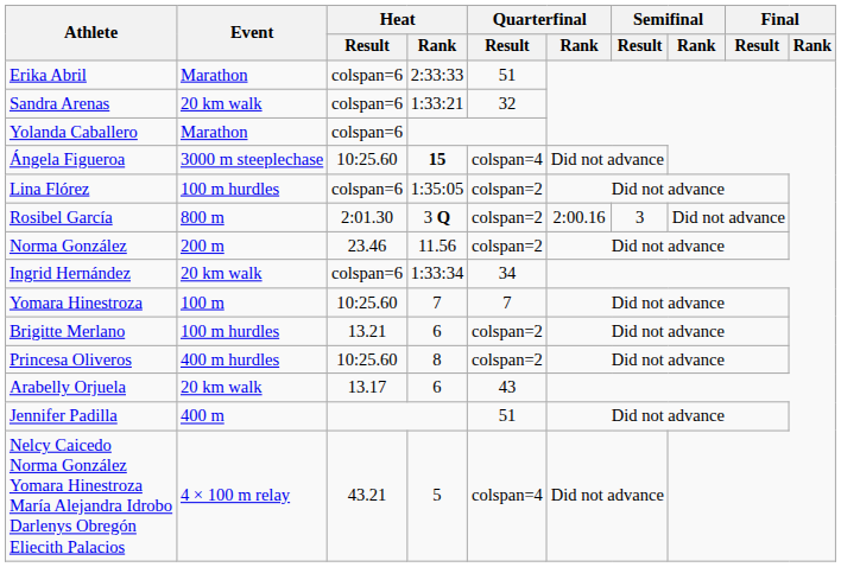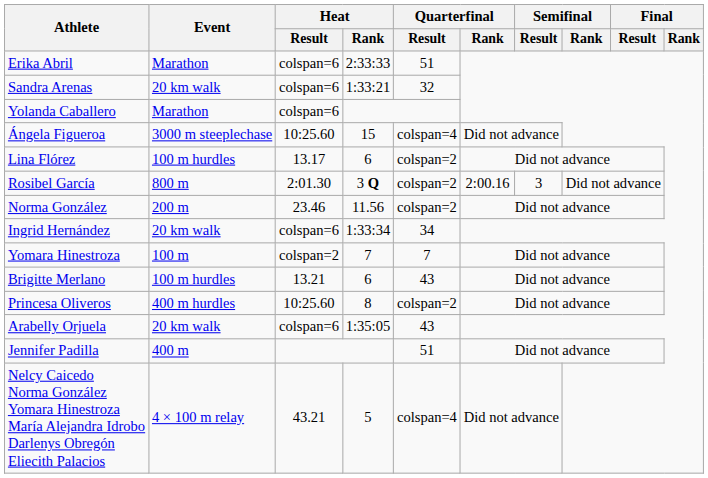Ángela Figueroa | Heat / Rank: bold -> normal
Lina Flórez | Heat / Result: colspan=6 -> 13.17
Lina Flórez | Heat / Rank: 1:35:05 -> 6
Yomara Hinestroza | Heat / Result: 10:25.60 -> colspan=2
Brigitte Merlano | Quarterfinal / Result: colspan=2 -> 43
Arabelly Orjuela | Heat / Result: 13.17 -> colspan=6
Arabelly Orjuela | Heat / Rank: 6 -> 1:35:05
